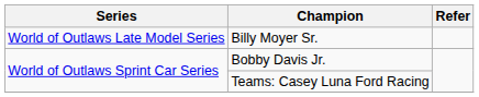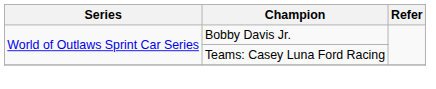- row: World of Outlaws Late Model Series | Billy Moyer Sr.
